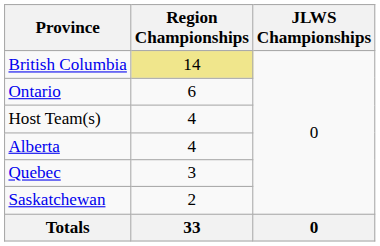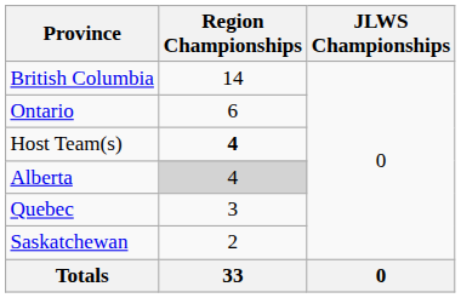British Columbia | Region Championships: khaki background -> no background
Host Team(s) | Region Championships: normal -> bold
Alberta | Region Championships: no background -> lightgrey background
